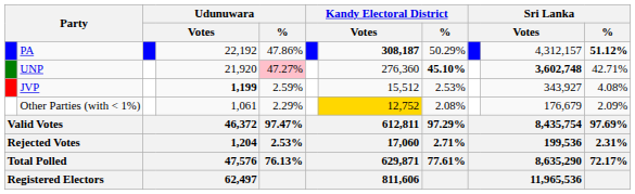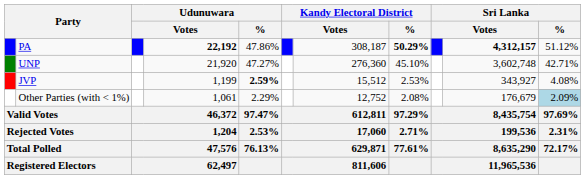PA | column 4: normal -> bold
PA | column 7: bold -> normal
PA | Kandy Electoral District / %: normal -> bold
PA | column 10: normal -> bold
PA | Sri Lanka / %: bold -> normal
UNP | Udunuwara / %: pink background -> no background
UNP | Kandy Electoral District / %: bold -> normal
UNP | column 10: bold -> normal
JVP | column 4: bold -> normal
JVP | Udunuwara / %: normal -> bold
Other Parties (with < 1%) | column 7: gold background -> no background
Other Parties (with < 1%) | Sri Lanka / %: no background -> lightblue background
